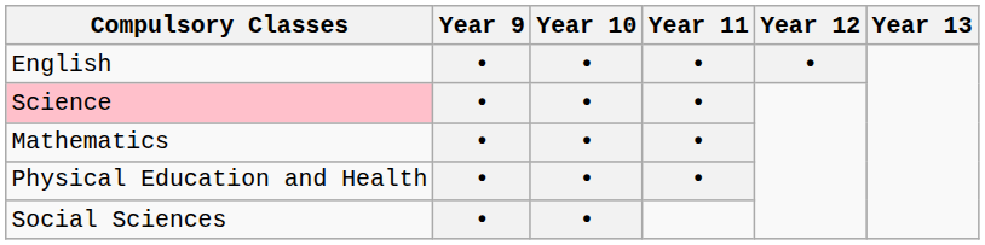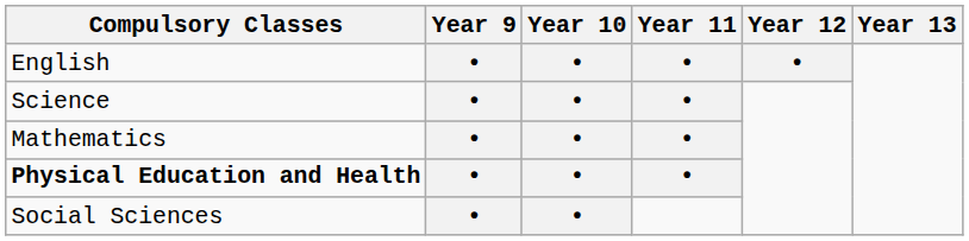Science | Compulsory Classes: pink background -> no background
Physical Education and Health | Compulsory Classes: normal -> bold
